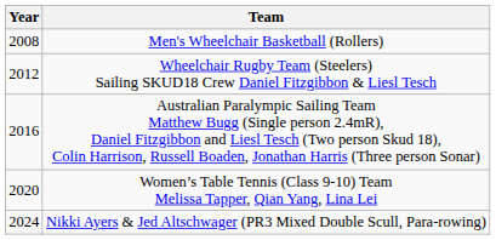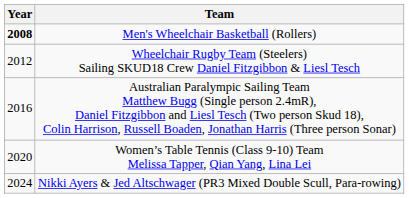Men's Wheelchair Basketball (Rollers) | Year: normal -> bold
